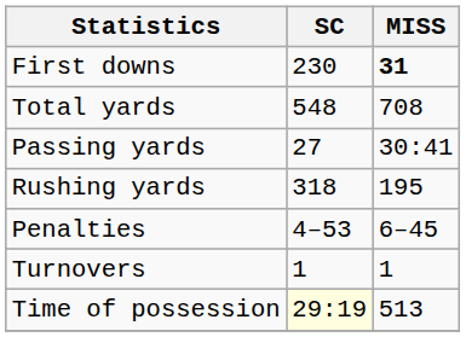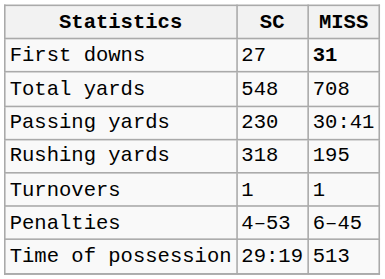First downs | SC: 230 -> 27
Passing yards | SC: 27 -> 230
rows swapped: Penalties <-> Turnovers
Time of possession | SC: lightyellow background -> no background
